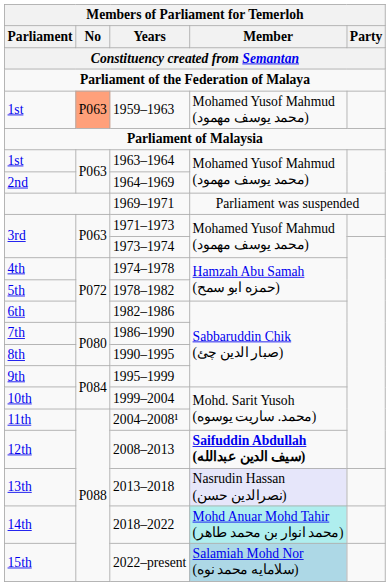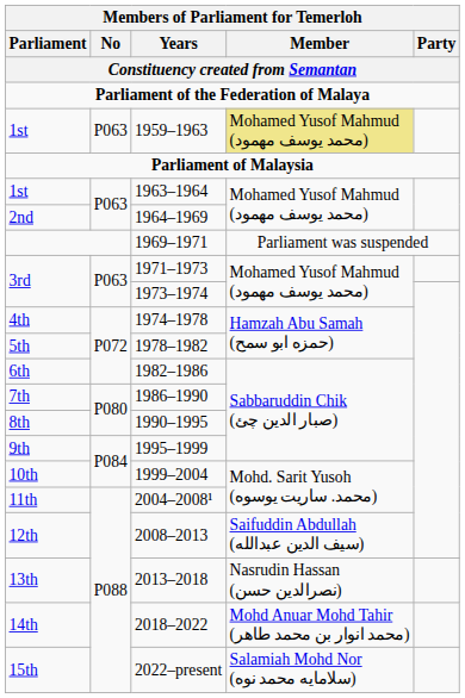1st / 1959–1963 | No: lightsalmon background -> no background
1st / 1959–1963 | Member: no background -> khaki background
12th | Member: bold -> normal
13th | Member: lavender background -> no background
14th | Member: paleturquoise background -> no background
15th | Member: lightblue background -> no background
